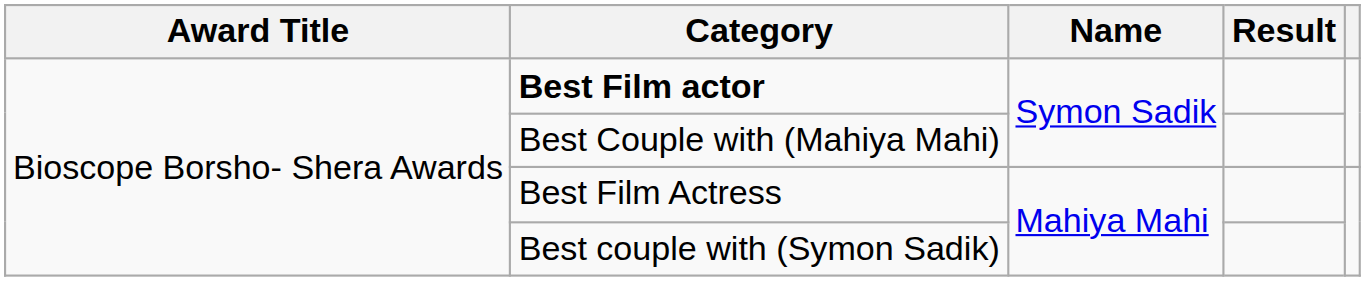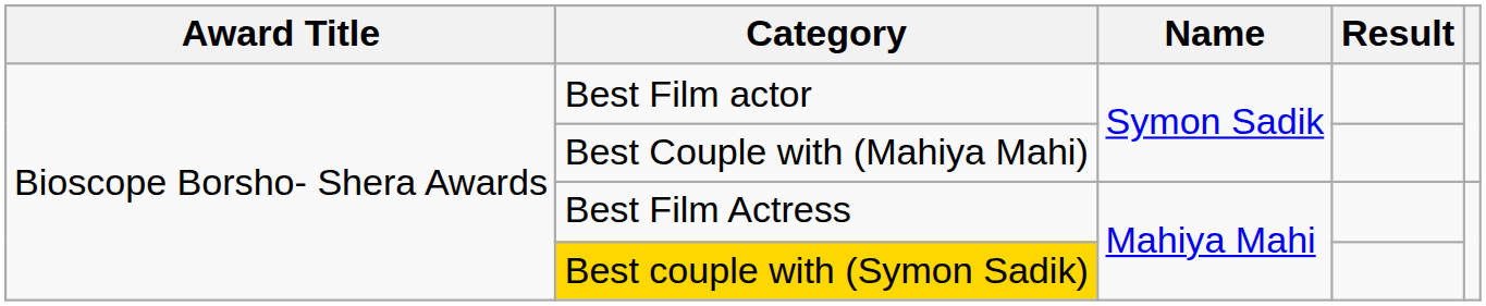Best Film actor | Category: bold -> normal
Best couple with (Symon Sadik) | Category: no background -> gold background
